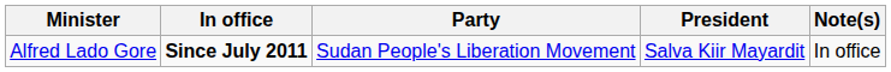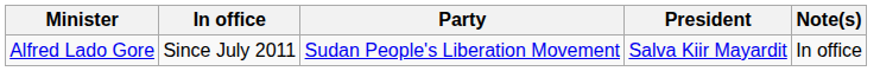Alfred Lado Gore | In office: bold -> normal
